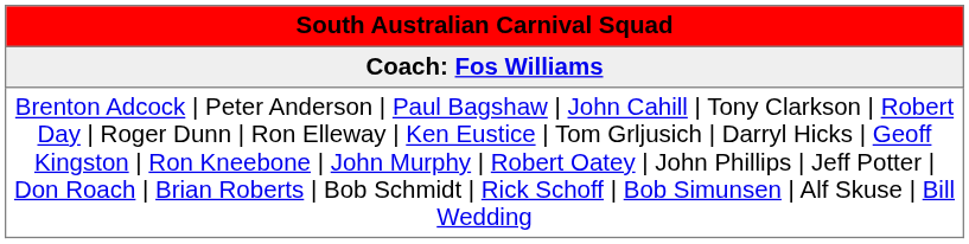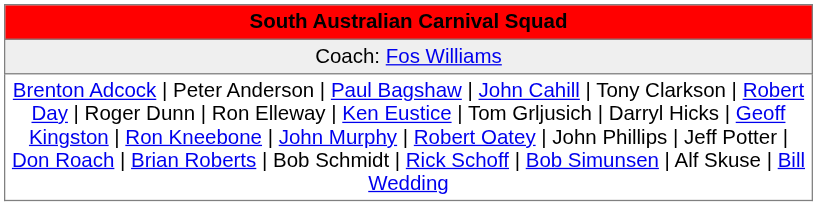Coach: Fos Williams | column 1: bold -> normal
